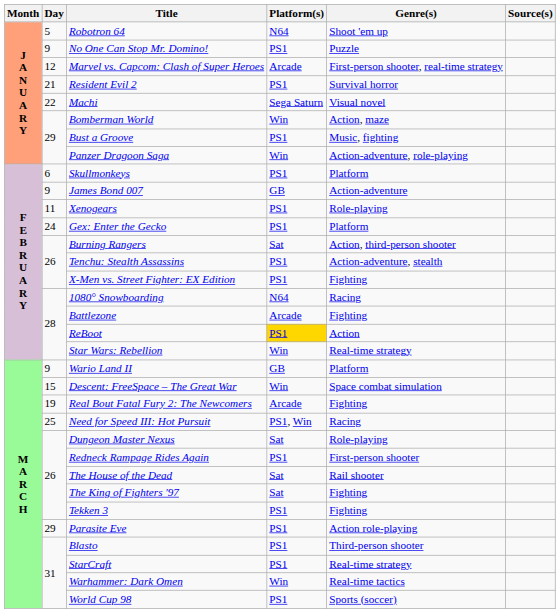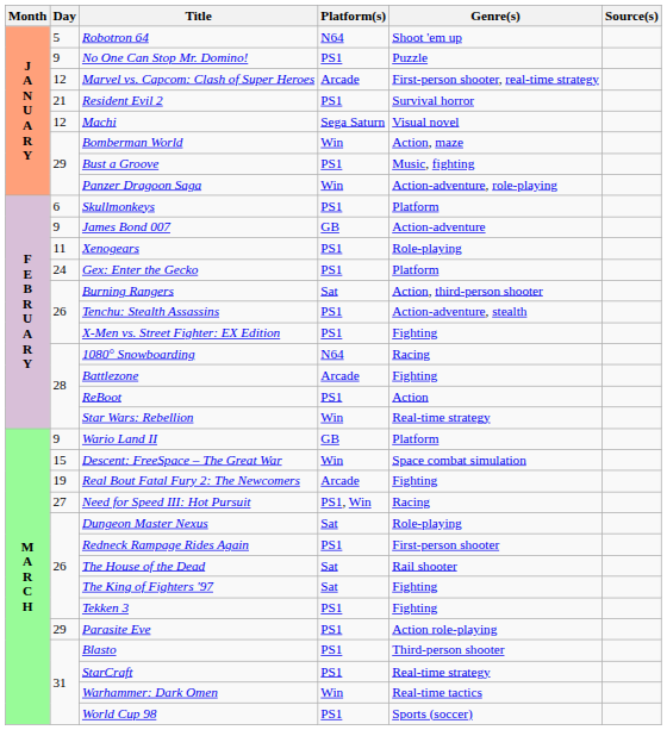Machi | Day: 22 -> 12
ReBoot | Platform(s): gold background -> no background
Need for Speed III: Hot Pursuit | Day: 25 -> 27
